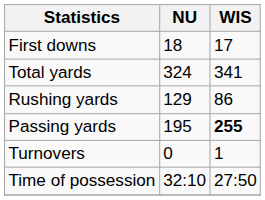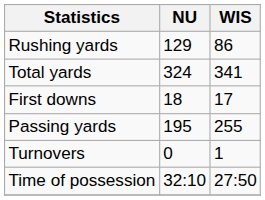rows swapped: First downs <-> Rushing yards
Passing yards | WIS: bold -> normal
